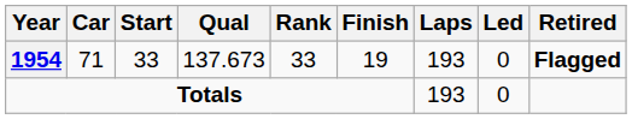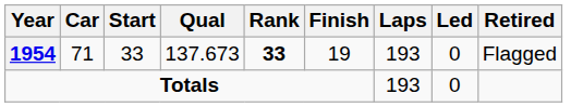1954 | Rank: normal -> bold
1954 | Retired: bold -> normal
